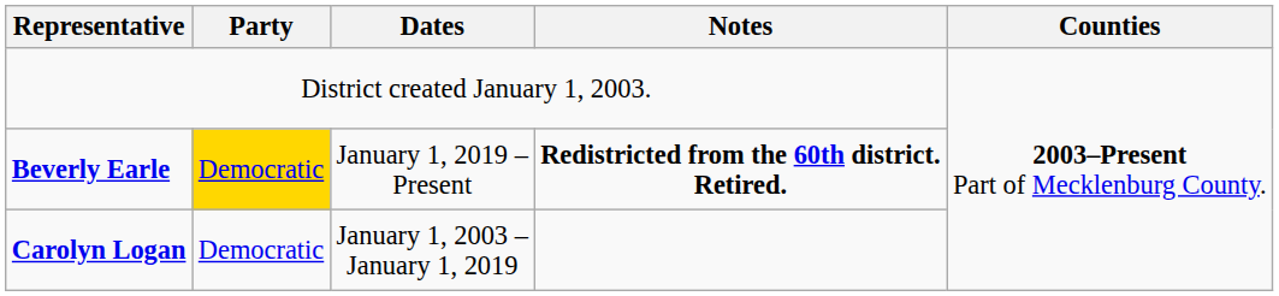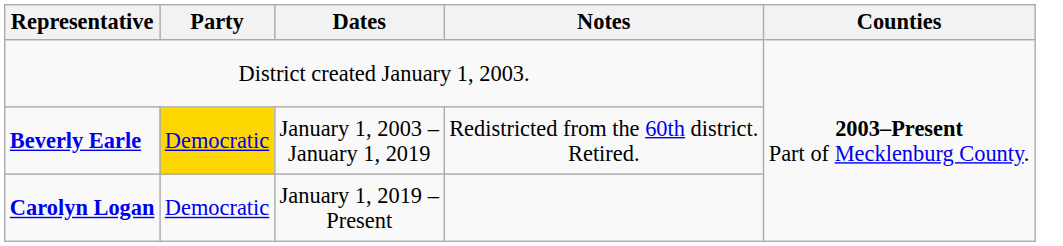Beverly Earle | Dates: January 1, 2019 – Present -> January 1, 2003 – January 1, 2019
Beverly Earle | Notes: bold -> normal
Carolyn Logan | Dates: January 1, 2003 – January 1, 2019 -> January 1, 2019 – Present
